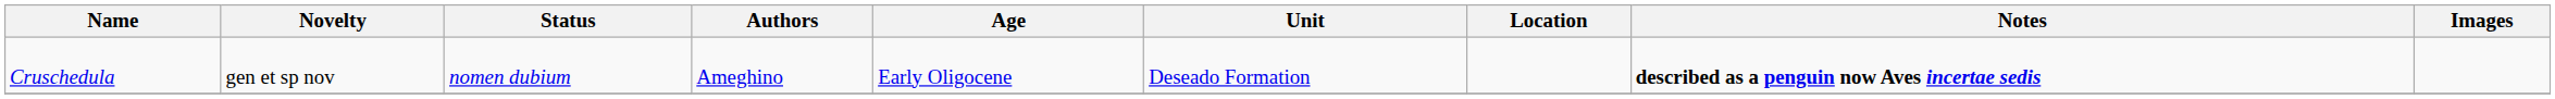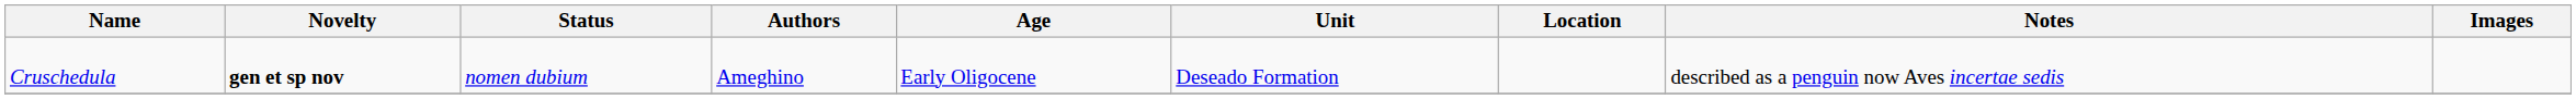Cruschedula | Novelty: normal -> bold
Cruschedula | Notes: bold -> normal
